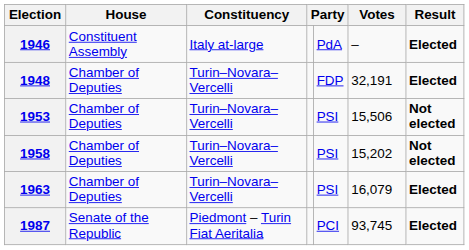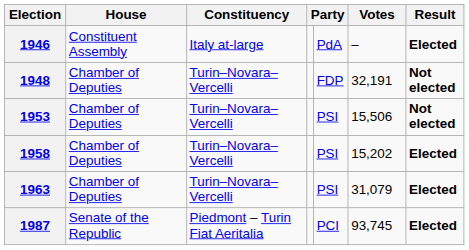1948 | Result: Elected -> Not elected
1958 | Result: Not elected -> Elected
1963 | Votes: 16,079 -> 31,079
